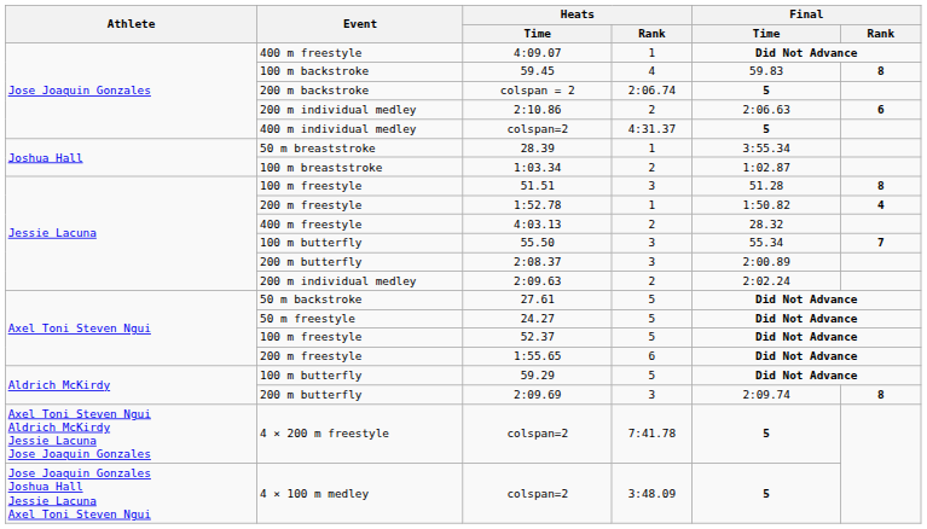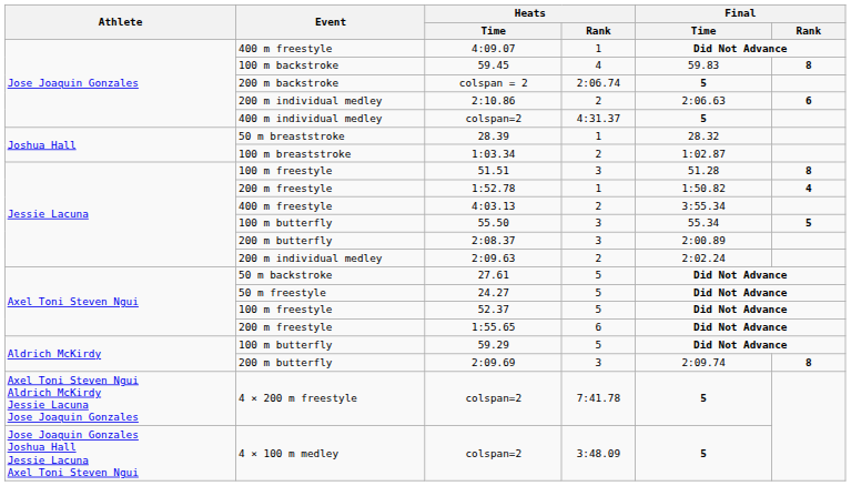28.39 | Final / Time: 3:55.34 -> 28.32
4:03.13 | Final / Time: 28.32 -> 3:55.34
55.50 | Final / Rank: 7 -> 5
